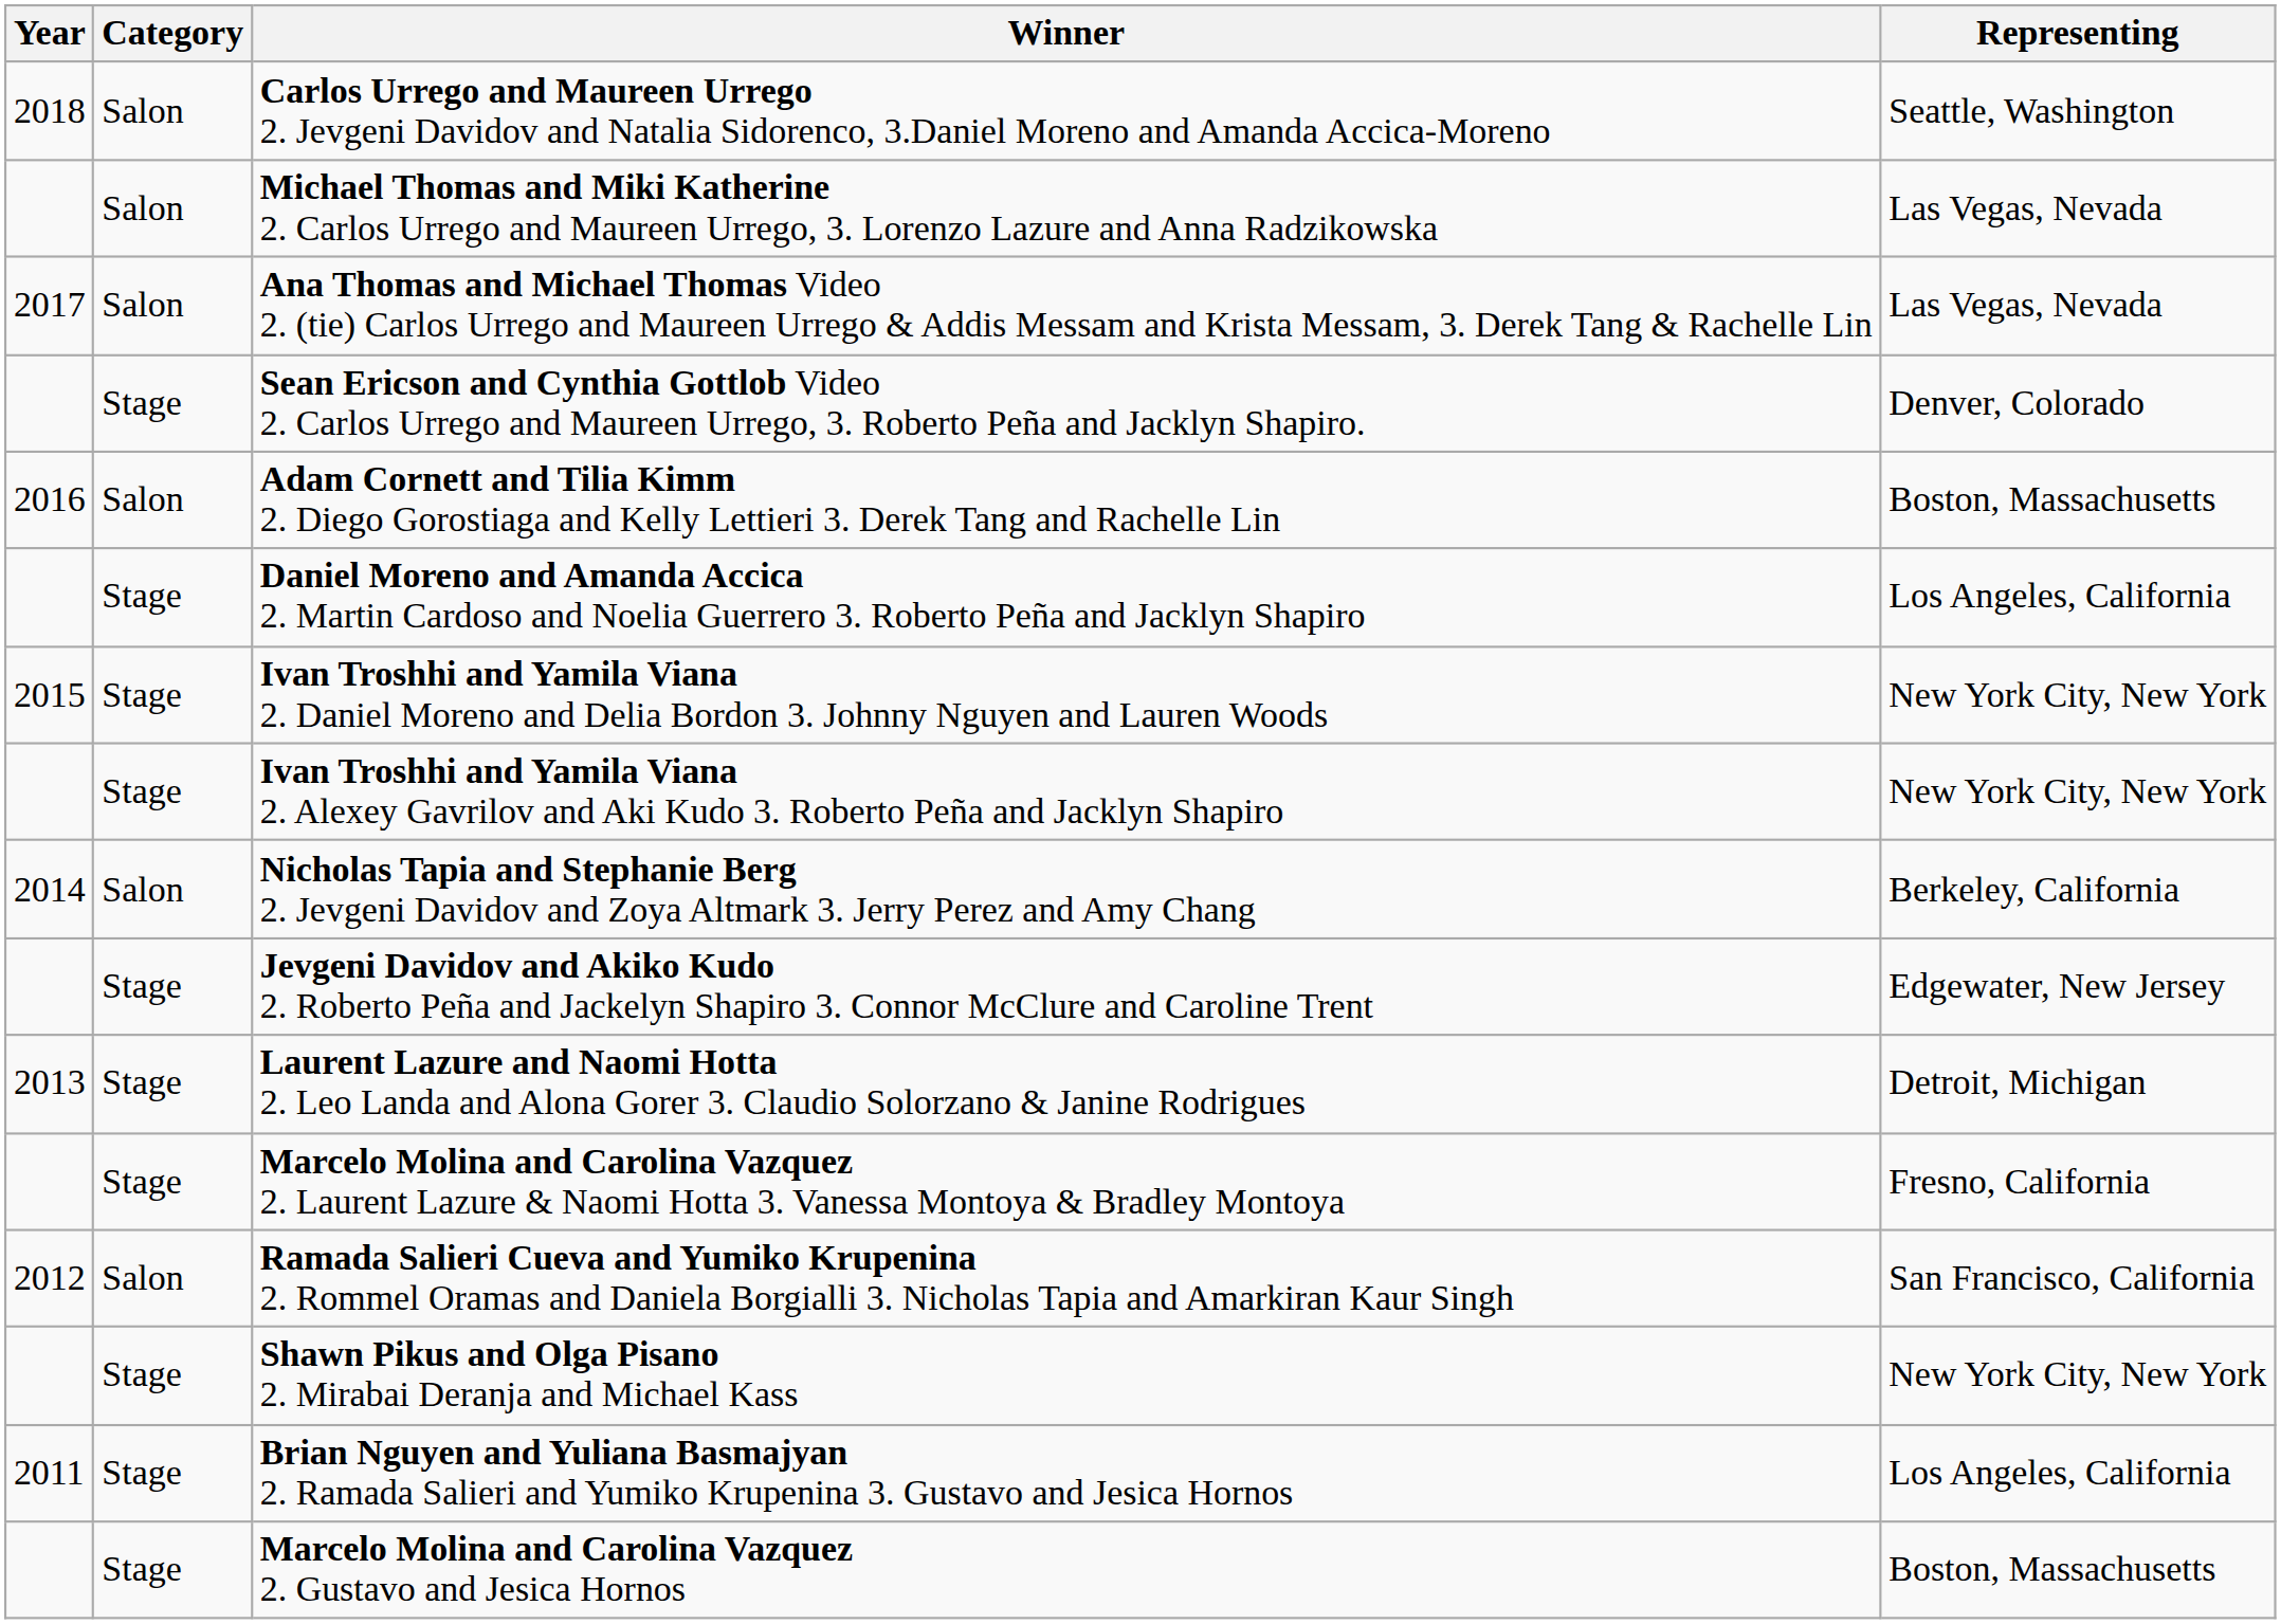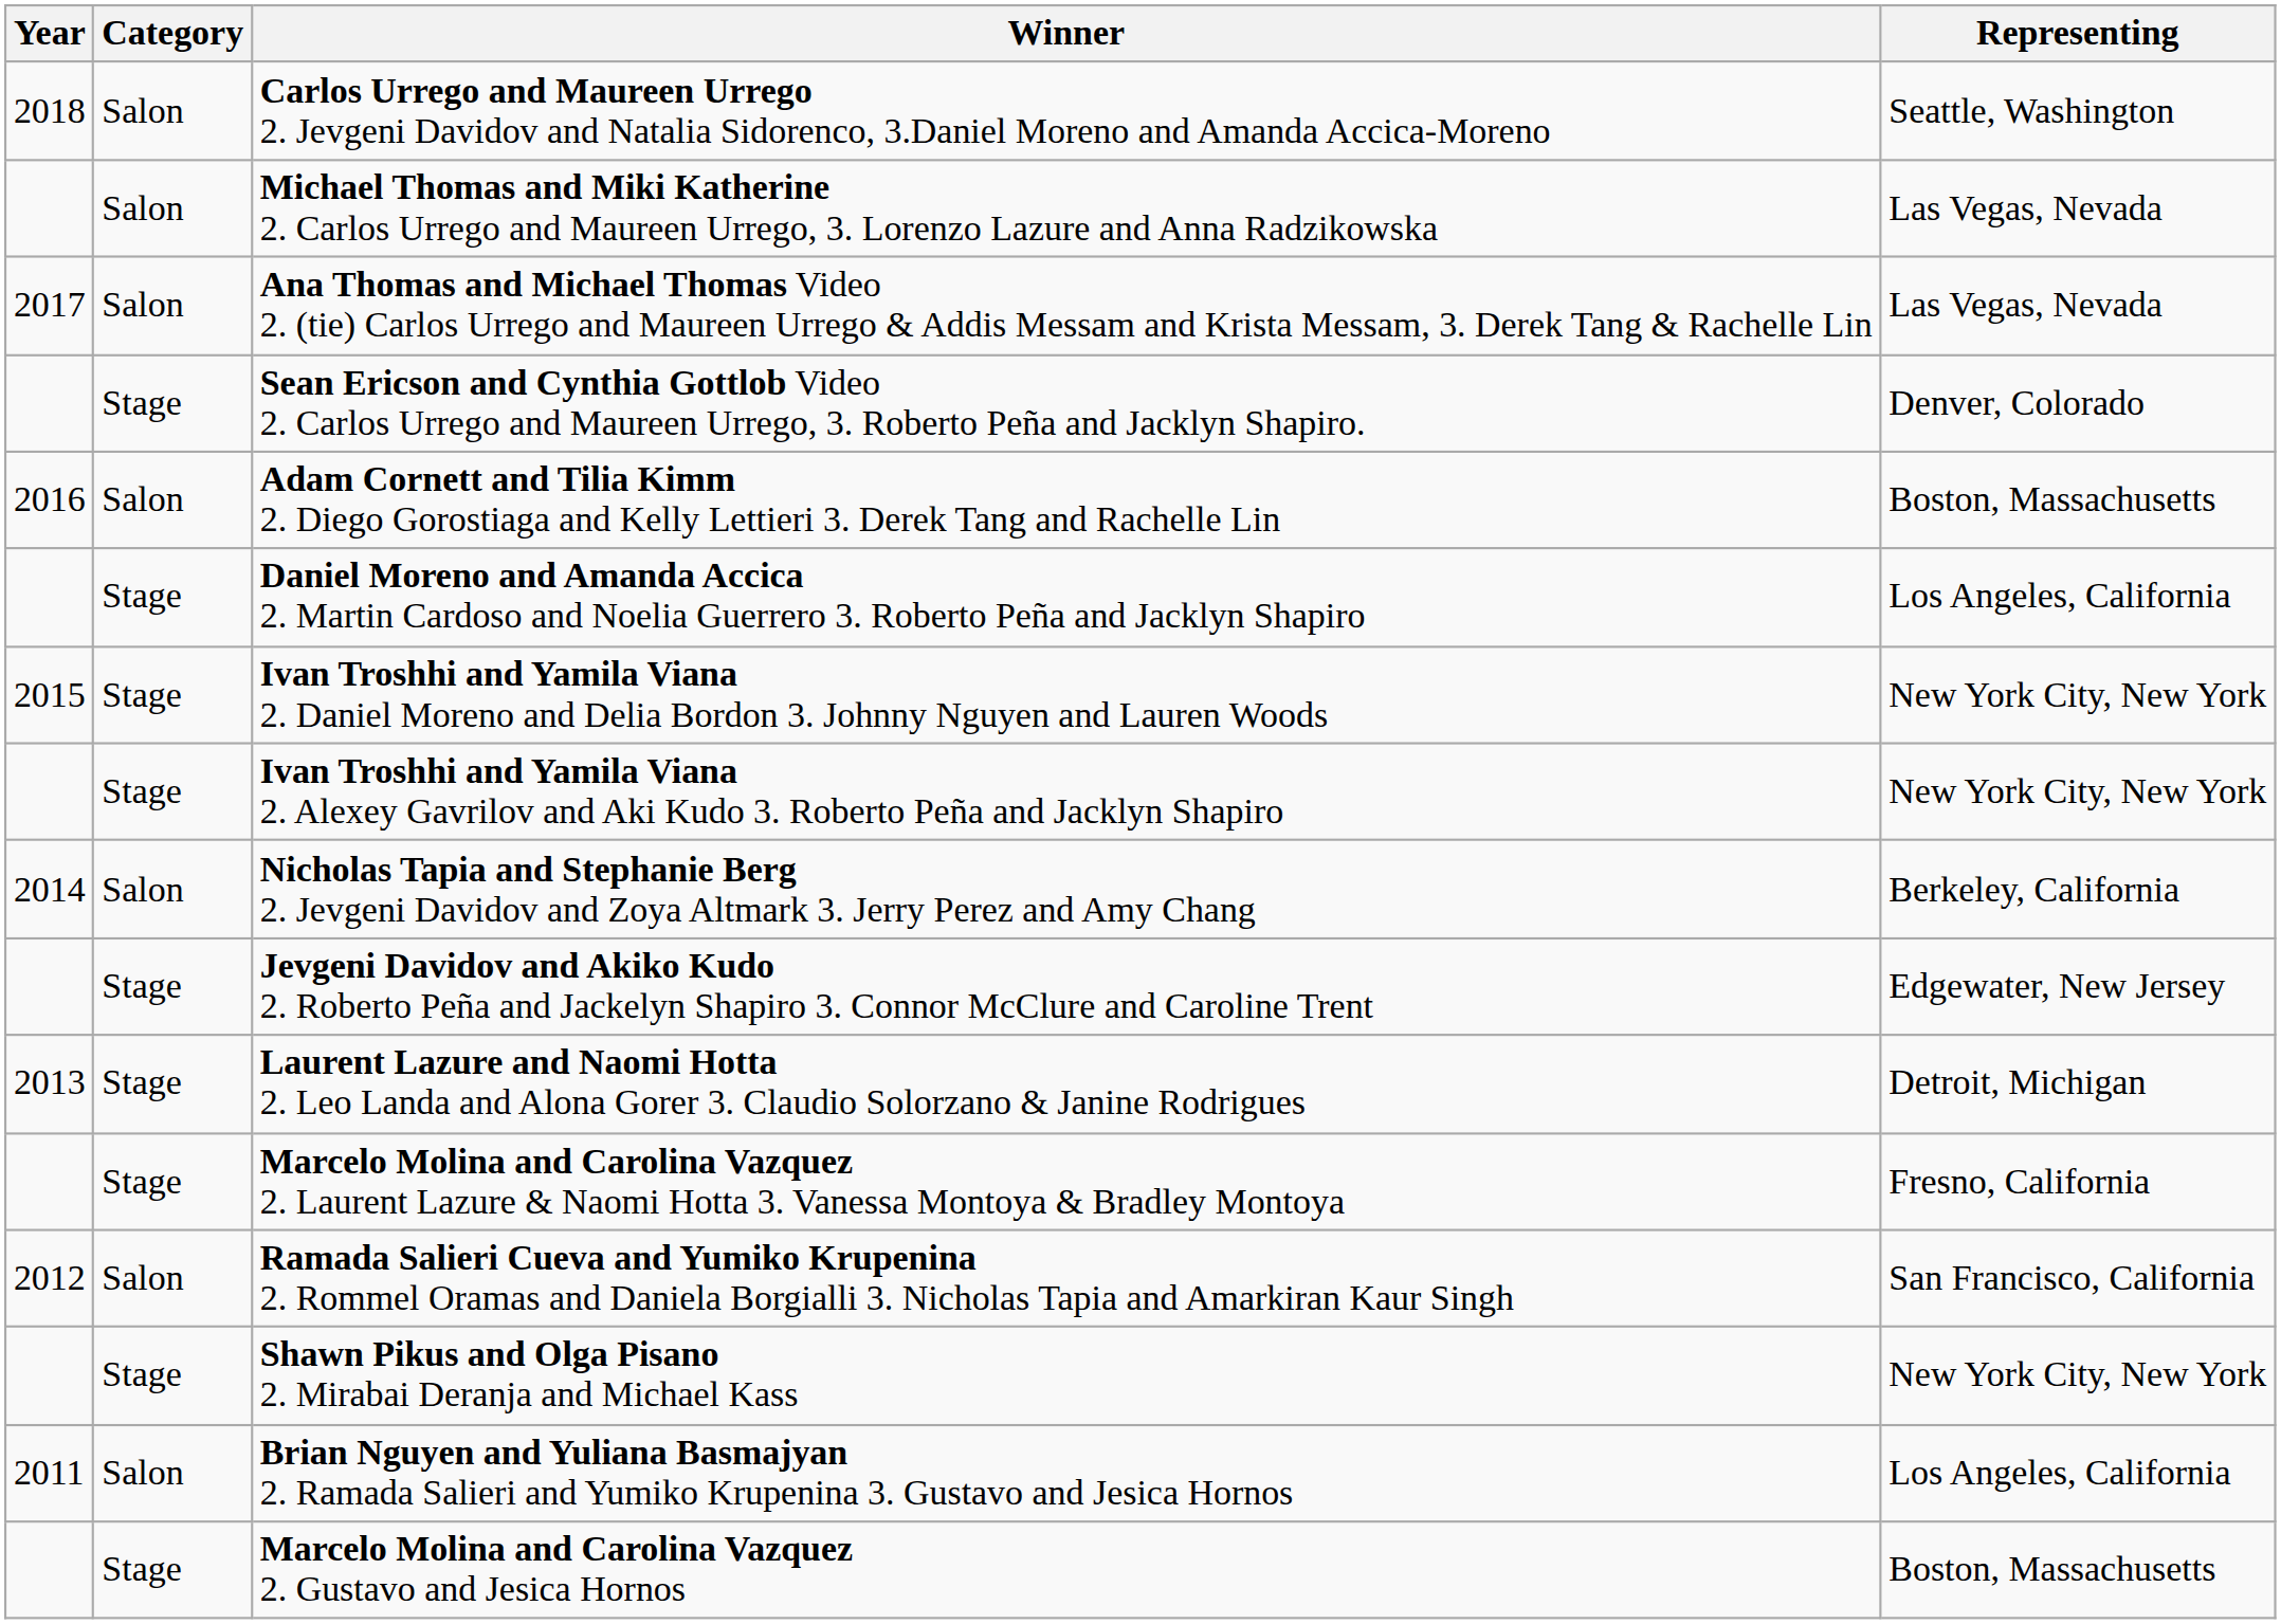row 16 | Category: Stage -> Salon
